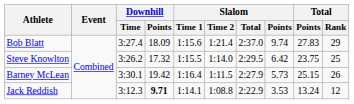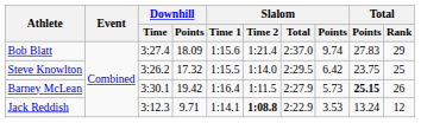row 5 | Total / Points: normal -> bold
row 6 | Downhill / Points: bold -> normal
row 6 | Slalom / Time 2: normal -> bold
